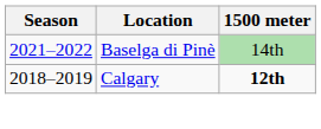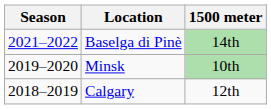+ row: 2019–2020 | Minsk | 10th
Calgary | 1500 meter: bold -> normal
